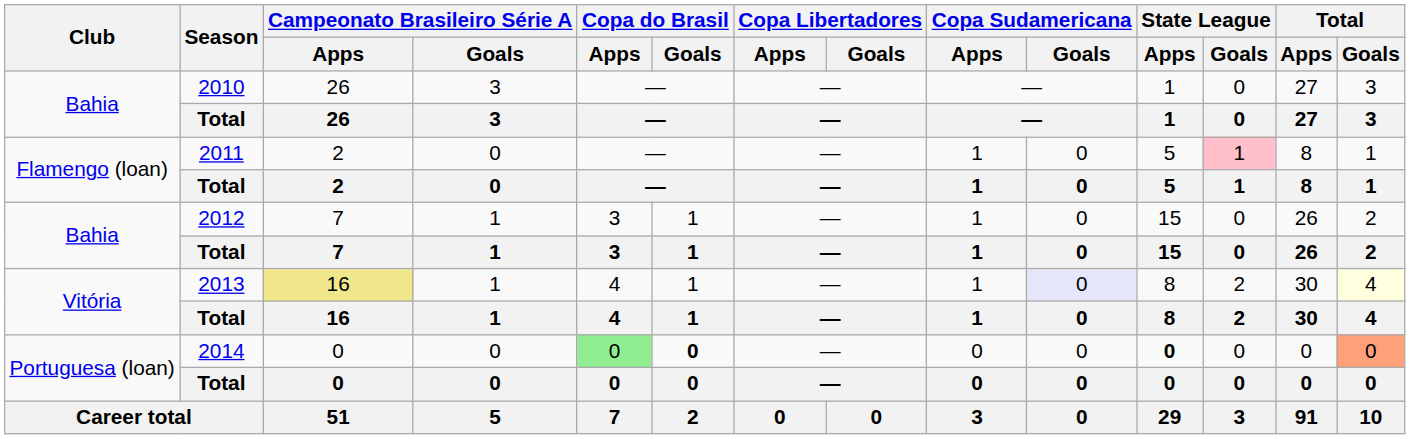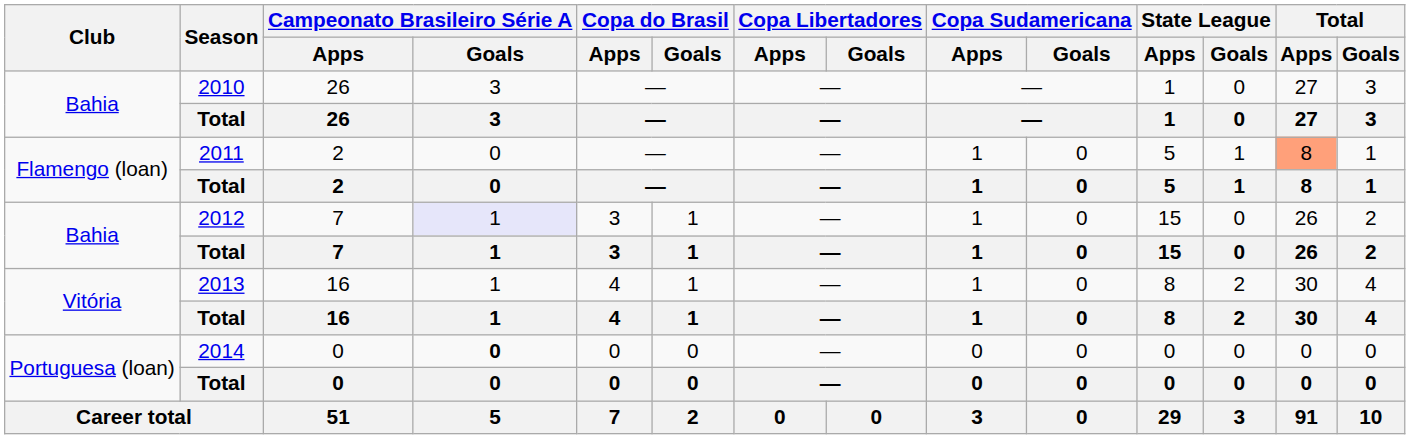2011 | State League / Goals: pink background -> no background
2011 | Total / Apps: no background -> lightsalmon background
2012 | Campeonato Brasileiro Série A / Goals: no background -> lavender background
2013 | Campeonato Brasileiro Série A / Apps: khaki background -> no background
2013 | Copa Sudamericana / Goals: lavender background -> no background
2013 | Total / Goals: lightyellow background -> no background
2014 | Campeonato Brasileiro Série A / Goals: normal -> bold
2014 | Copa do Brasil / Apps: lightgreen background -> no background
2014 | Copa do Brasil / Goals: bold -> normal
2014 | State League / Apps: bold -> normal
2014 | Total / Goals: lightsalmon background -> no background
